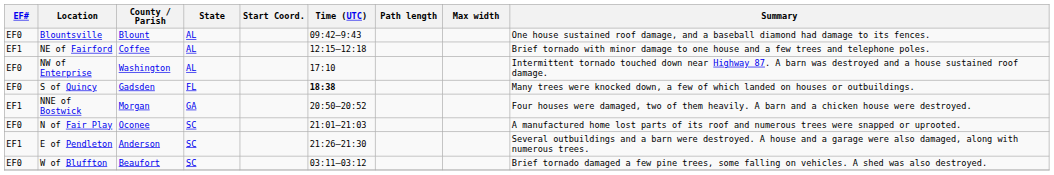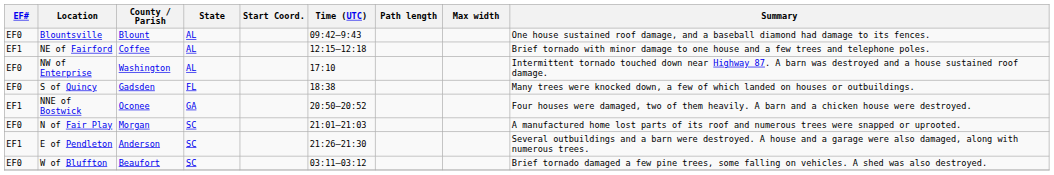S of Quincy | Time (UTC): bold -> normal
NNE of Bostwick | County / Parish: Morgan -> Oconee
N of Fair Play | County / Parish: Oconee -> Morgan
